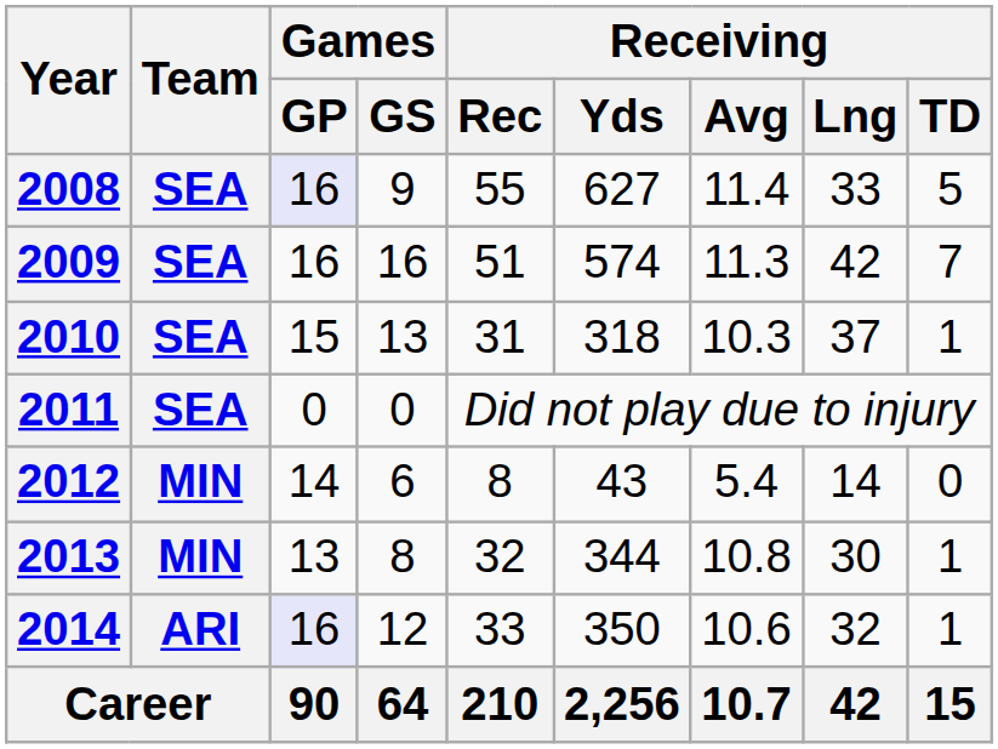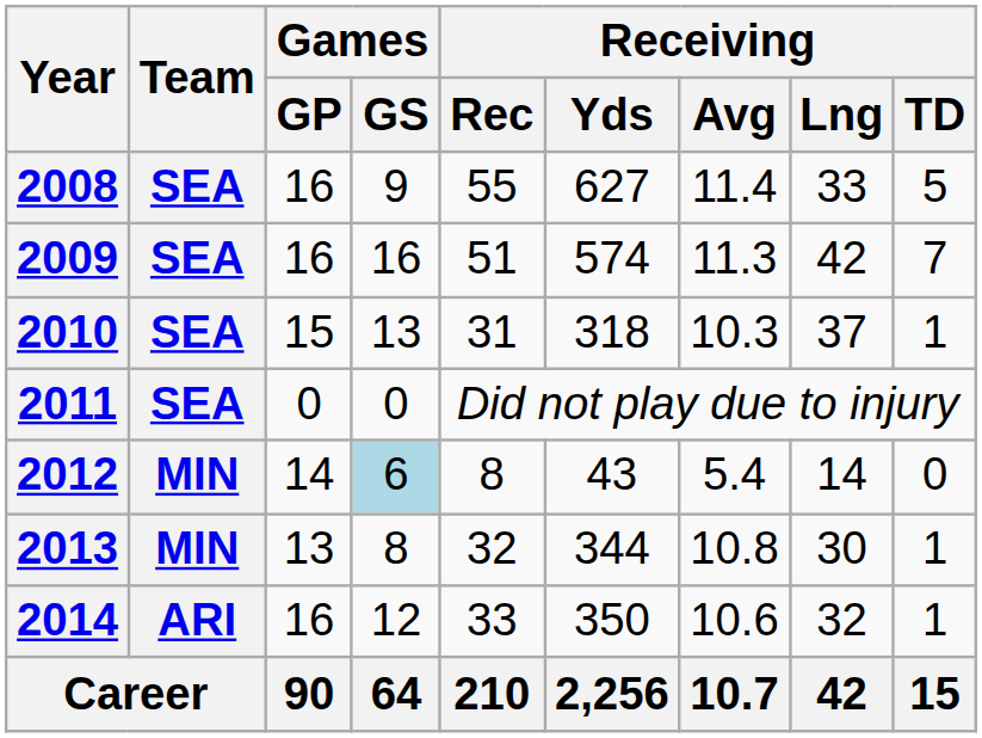2008 | Games / GP: lavender background -> no background
2012 | Games / GS: no background -> lightblue background
2014 | Games / GP: lavender background -> no background
